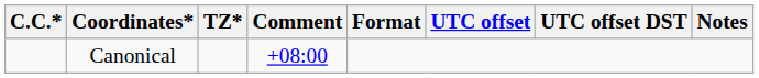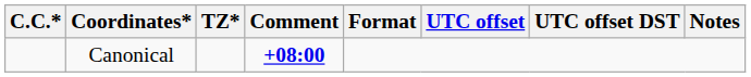Canonical | Comment: normal -> bold
